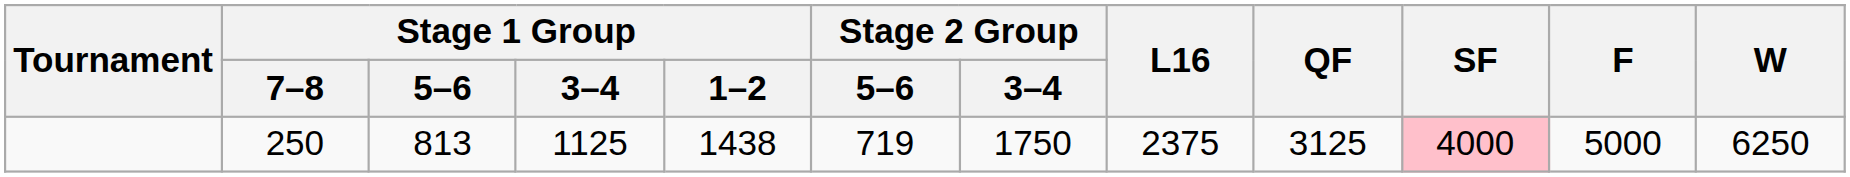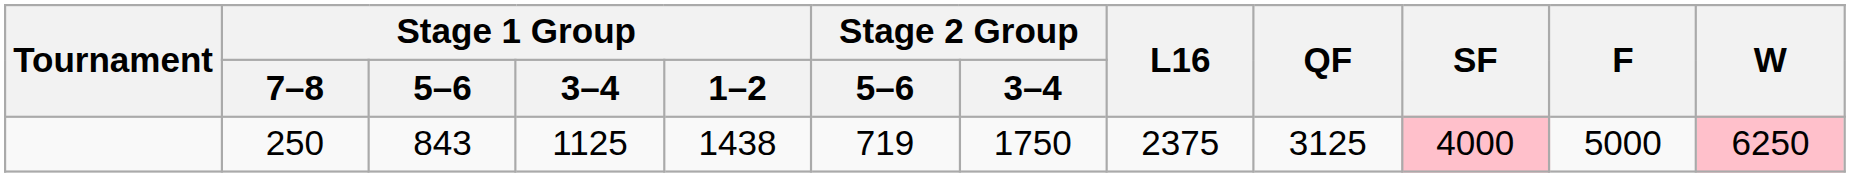row 3 | Stage 1 Group / 5–6: 813 -> 843
row 3 | W: no background -> pink background
